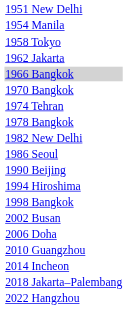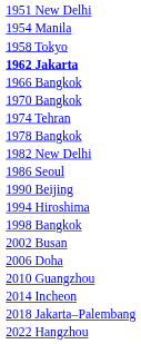1962 Jakarta | column 1: normal -> bold
1966 Bangkok | column 1: lightgrey background -> no background
